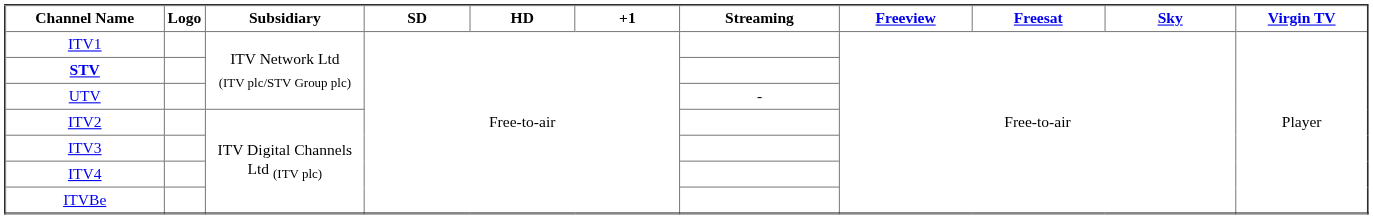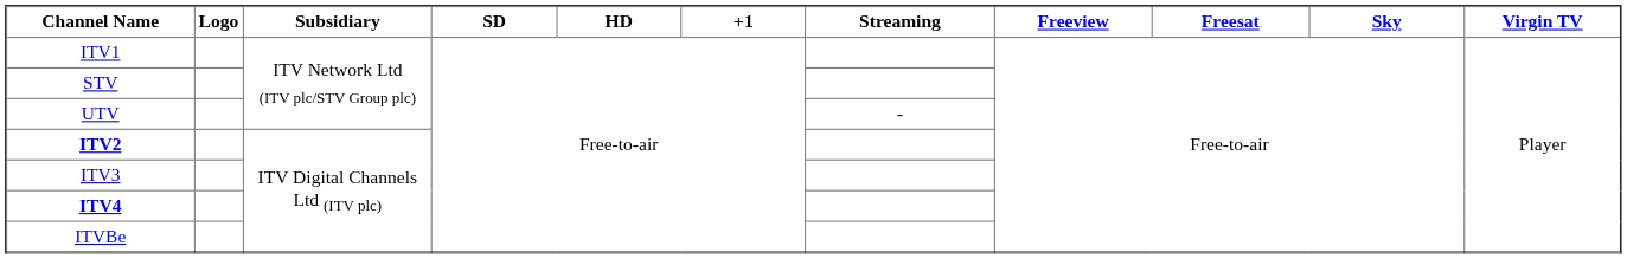STV | Channel Name: bold -> normal
ITV2 | Channel Name: normal -> bold
ITV4 | Channel Name: normal -> bold
